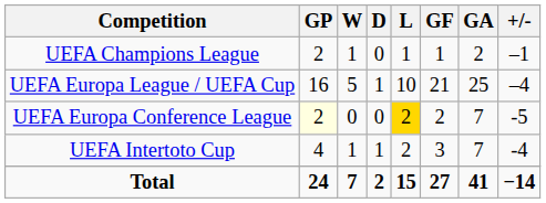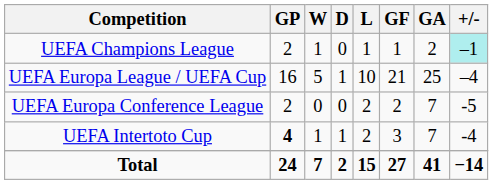UEFA Champions League | +/-: no background -> paleturquoise background
UEFA Europa Conference League | GP: lightyellow background -> no background
UEFA Europa Conference League | L: gold background -> no background
UEFA Intertoto Cup | GP: normal -> bold
